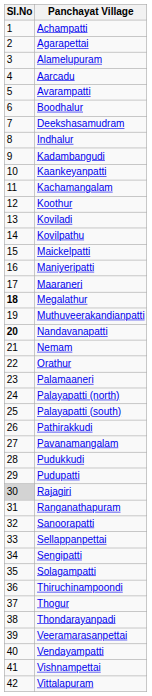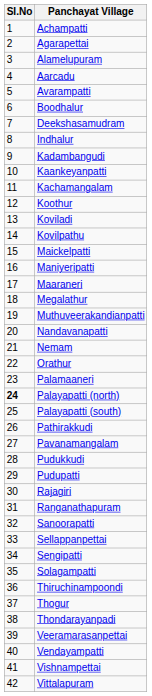Megalathur | SI.No: bold -> normal
Nandavanapatti | SI.No: bold -> normal
Palayapatti (north) | SI.No: normal -> bold
Rajagiri | SI.No: lightgrey background -> no background
